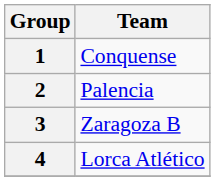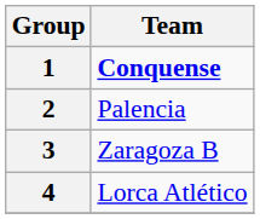1 | Team: normal -> bold
